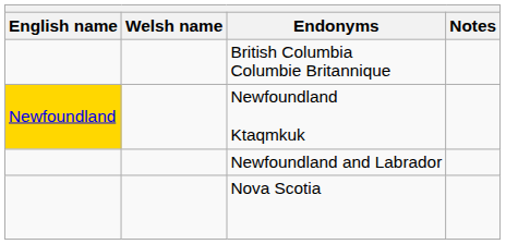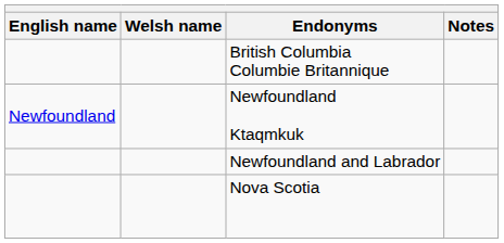Newfoundland Ktaqmkuk | English name: gold background -> no background
